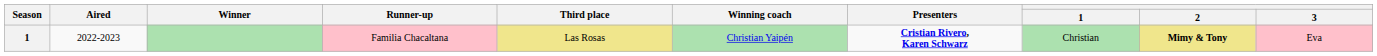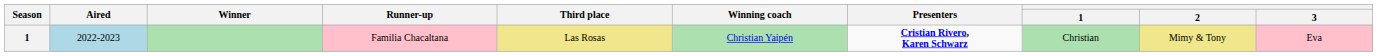Familia Chacaltana | Aired: no background -> lightblue background
Familia Chacaltana | 2: bold -> normal
